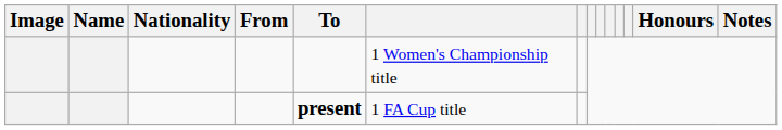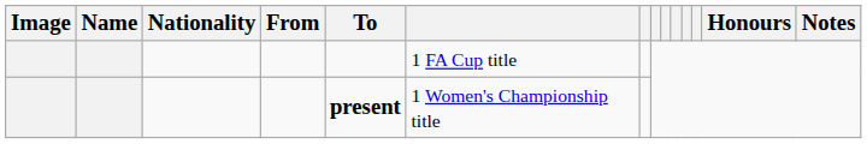row 2 | column 6: 1 Women's Championship title -> 1 FA Cup title
row 3 | column 6: 1 FA Cup title -> 1 Women's Championship title
